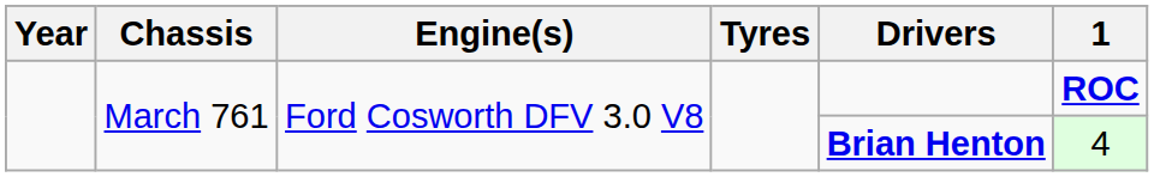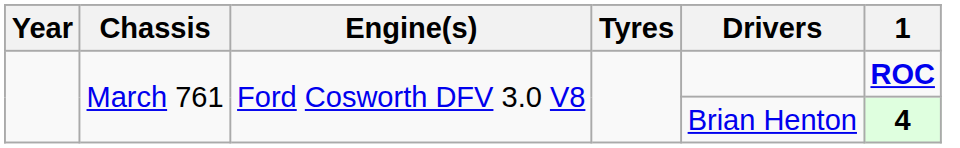row 3 | Drivers: bold -> normal
row 3 | 1: normal -> bold
